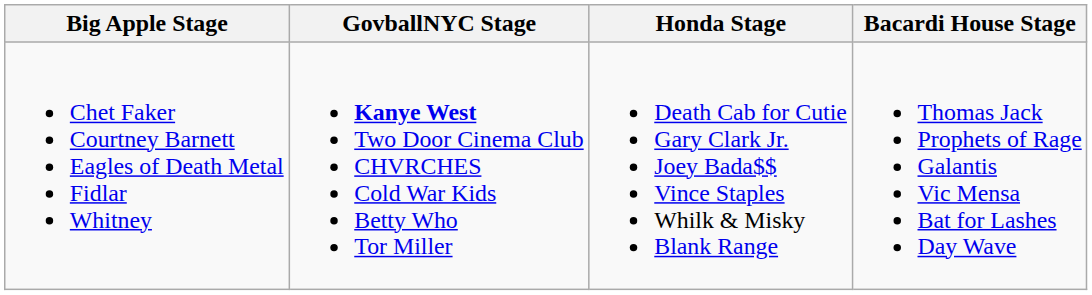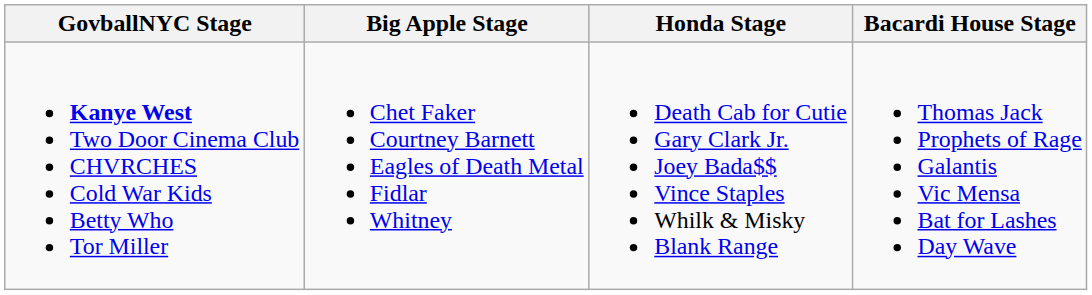columns swapped: GovballNYC Stage <-> Big Apple Stage
